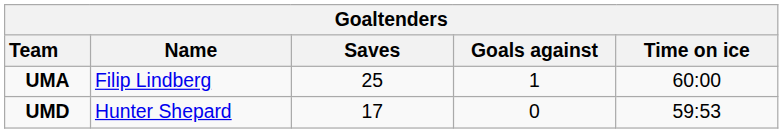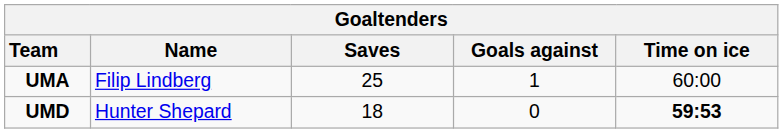UMD | Saves: 17 -> 18
UMD | Time on ice: normal -> bold
